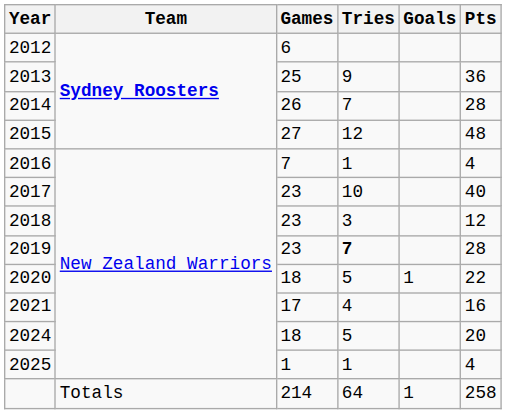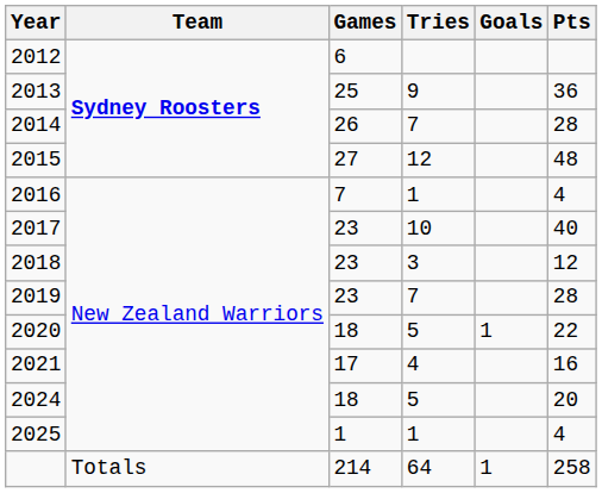2019 | Tries: bold -> normal
